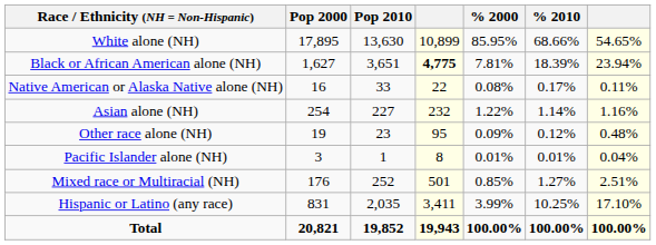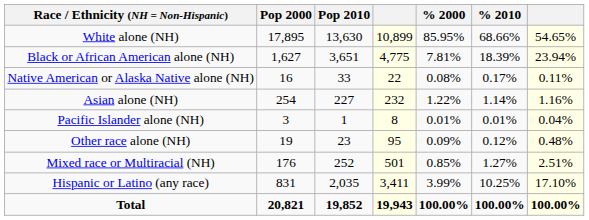Black or African American alone (NH) | column 4: bold -> normal
rows swapped: Pacific Islander alone (NH) <-> Other race alone (NH)
